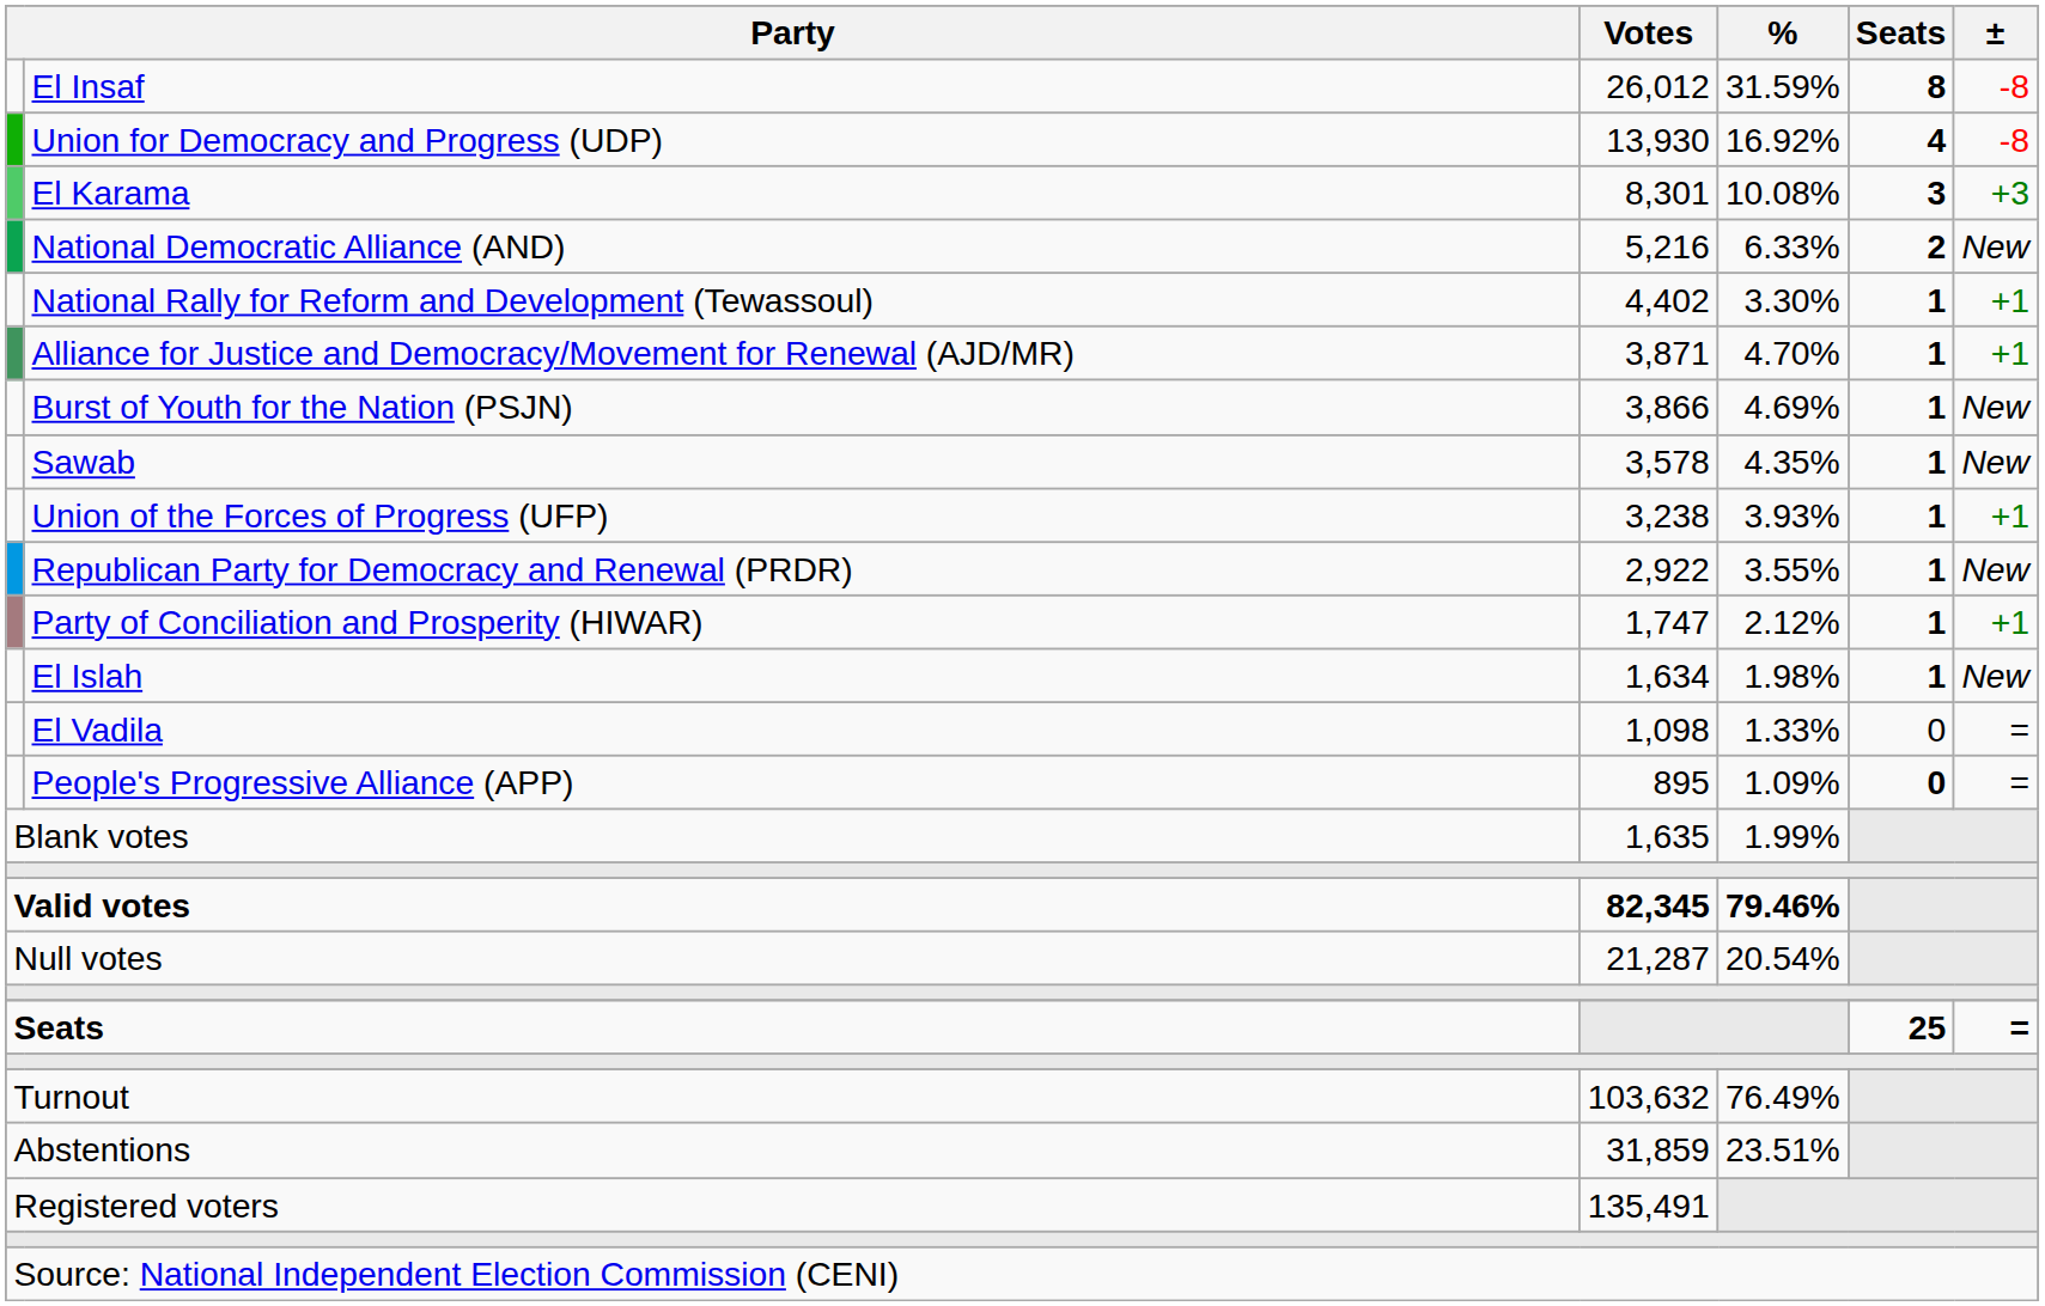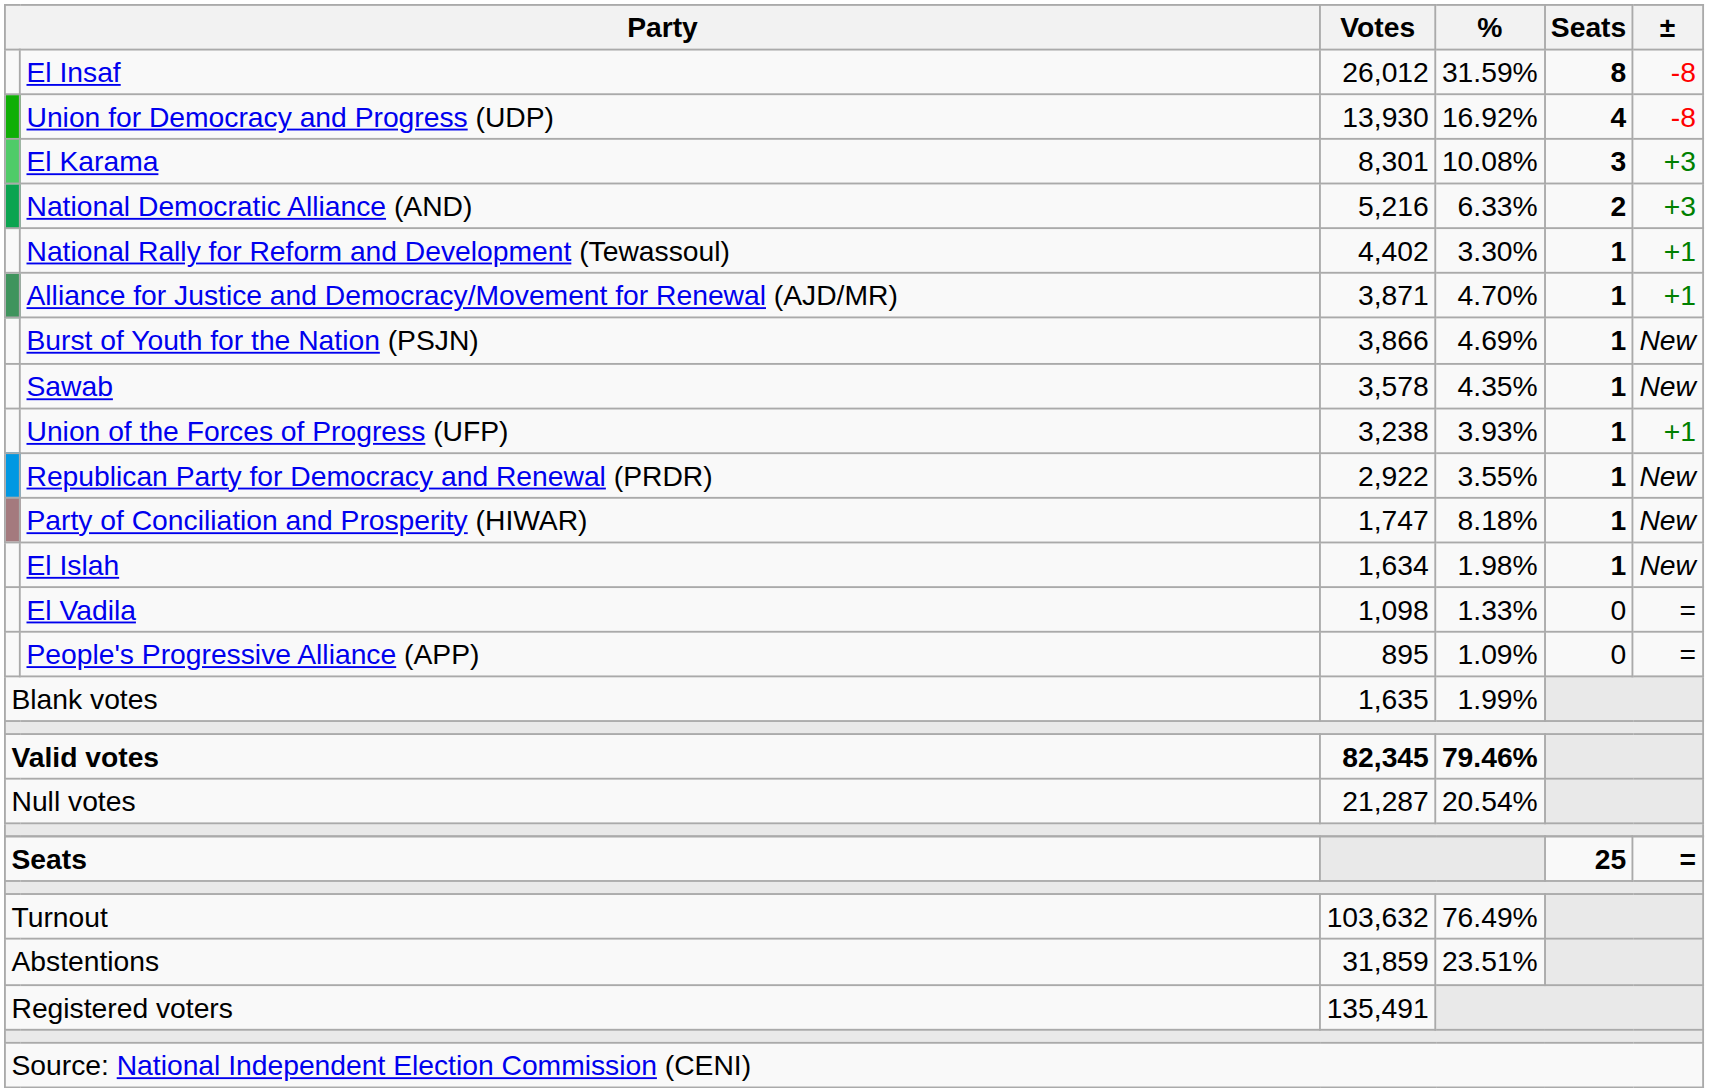National Democratic Alliance (AND) | ±: New -> +3
Party of Conciliation and Prosperity (HIWAR) | %: 2.12% -> 8.18%
Party of Conciliation and Prosperity (HIWAR) | ±: +1 -> New
People's Progressive Alliance (APP) | Seats: bold -> normal
